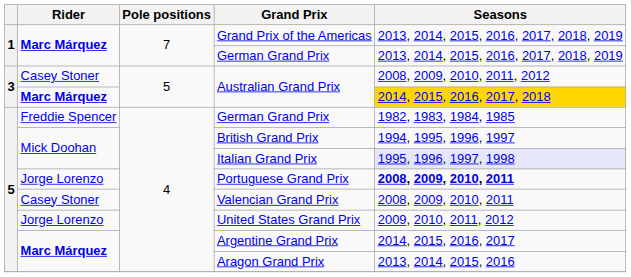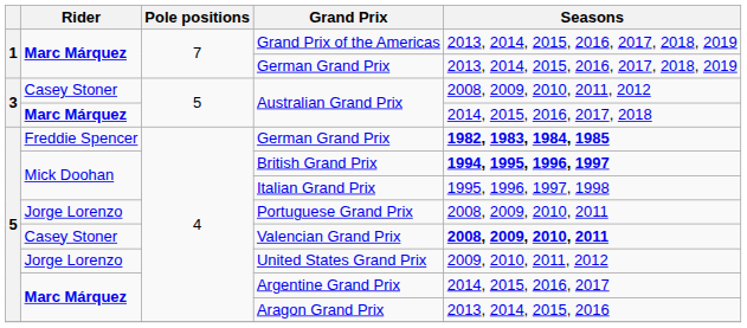Marc Márquez / Australian Grand Prix | Seasons: gold background -> no background
Freddie Spencer / German Grand Prix | Seasons: normal -> bold
British Grand Prix | Seasons: normal -> bold
Italian Grand Prix | Seasons: lavender background -> no background
Portuguese Grand Prix | Seasons: bold -> normal
Valencian Grand Prix | Seasons: normal -> bold
